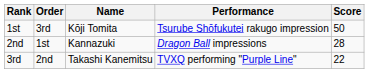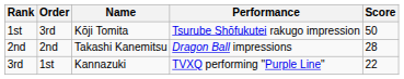row 3 | Order: 1st -> 2nd
row 3 | Name: Kannazuki -> Takashi Kanemitsu
row 4 | Order: 2nd -> 1st
row 4 | Name: Takashi Kanemitsu -> Kannazuki
